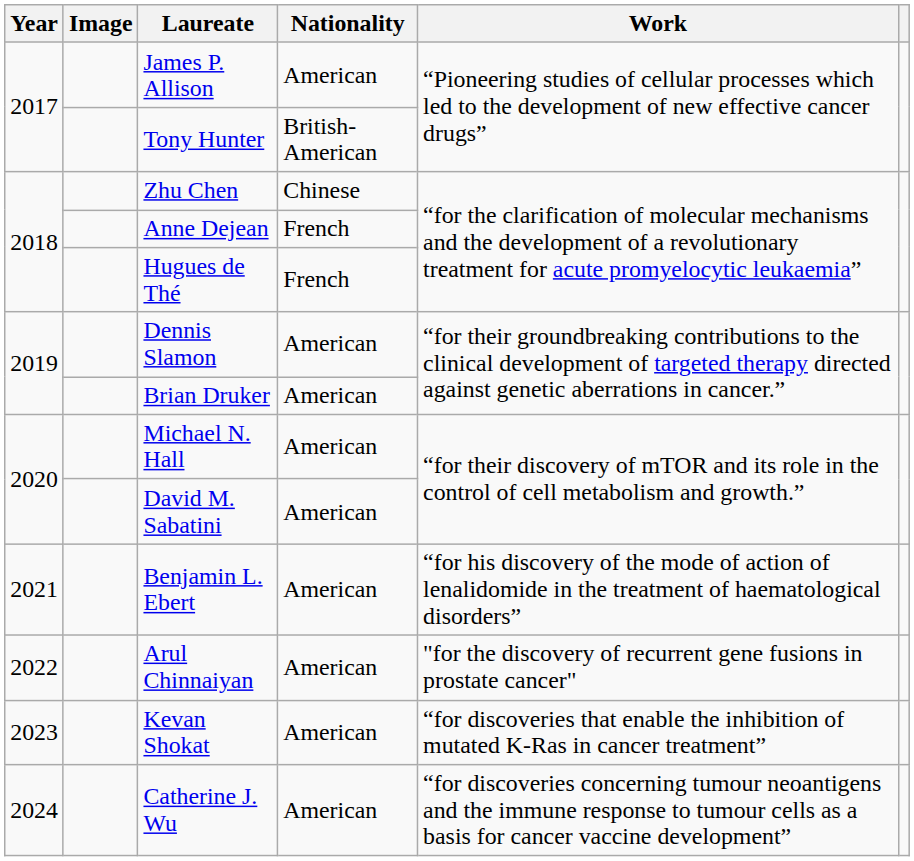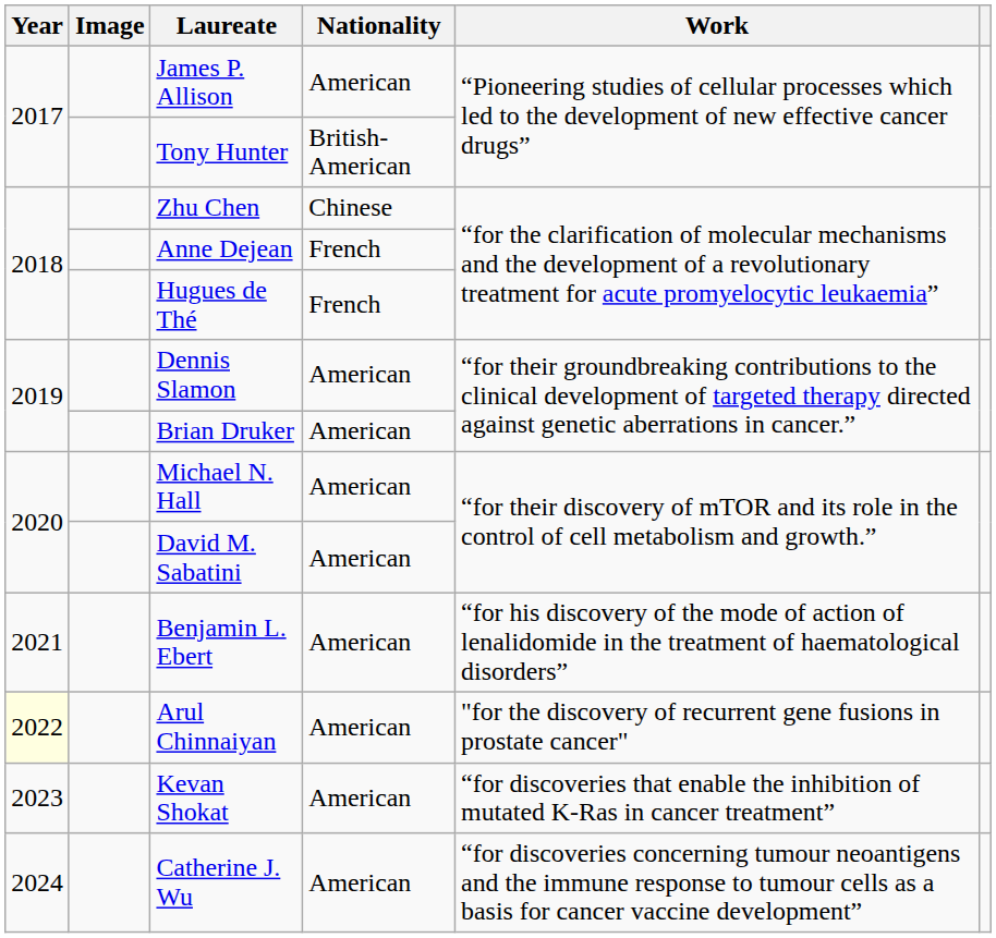Arul Chinnaiyan | Year: no background -> lightyellow background
